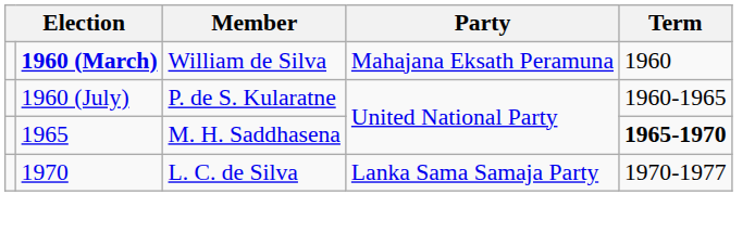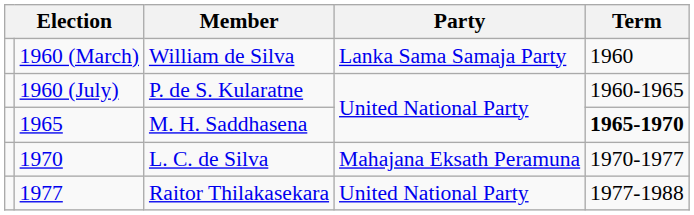William de Silva | column 2: bold -> normal
William de Silva | Party: Mahajana Eksath Peramuna -> Lanka Sama Samaja Party
L. C. de Silva | Party: Lanka Sama Samaja Party -> Mahajana Eksath Peramuna
+ row: 1977 | Raitor Thilakasekara | United National Party | 1977-1988
